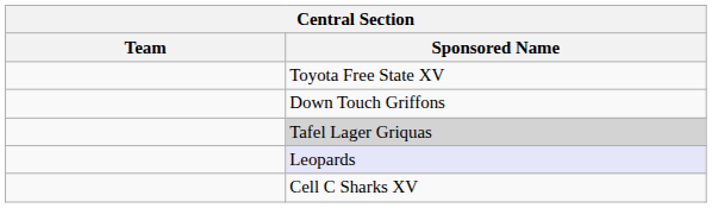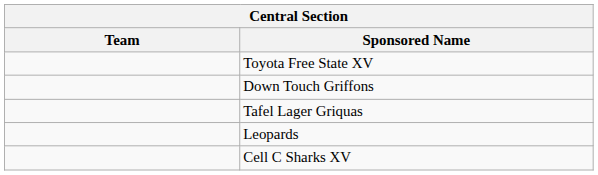Tafel Lager Griquas | Sponsored Name: lightgrey background -> no background
Leopards | Sponsored Name: lavender background -> no background
